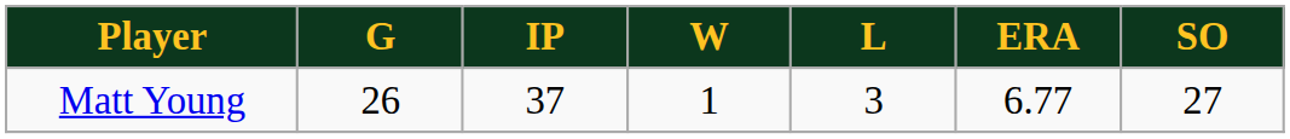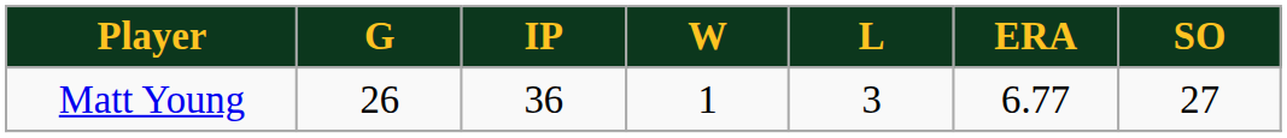Matt Young | IP: 37 -> 36
